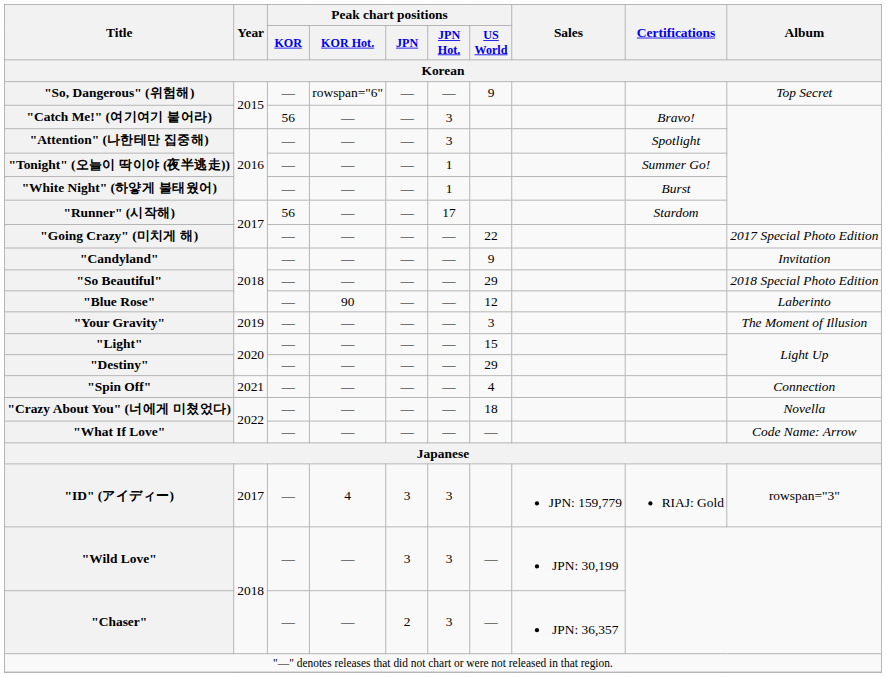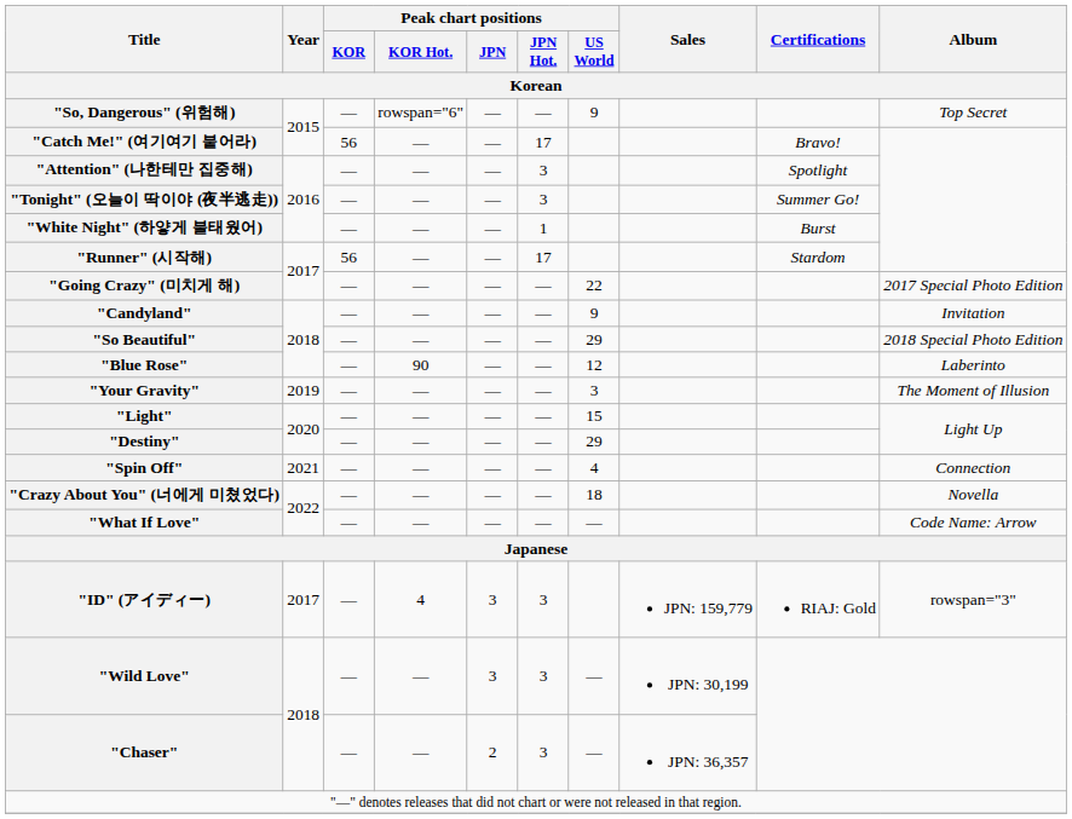"Catch Me!" (여기여기 붙어라) | Peak chart positions / JPN Hot.: 3 -> 17
"Tonight" (오늘이 딱이야 (夜半逃走)) | Peak chart positions / JPN Hot.: 1 -> 3
